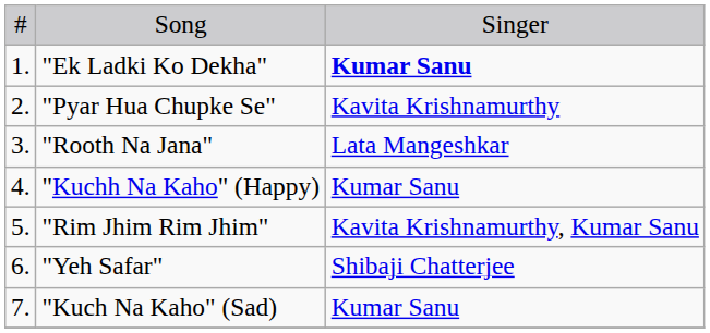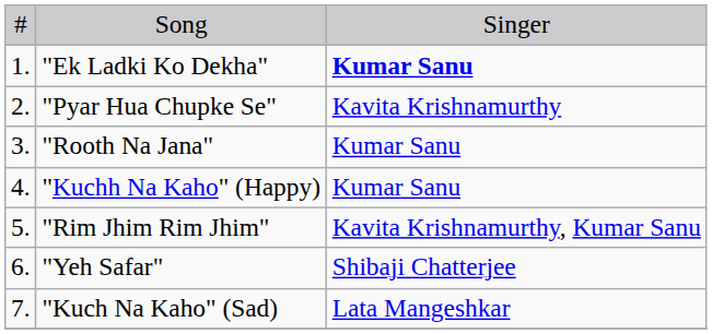"Rooth Na Jana" | column 3: Lata Mangeshkar -> Kumar Sanu
"Kuch Na Kaho" (Sad) | column 3: Kumar Sanu -> Lata Mangeshkar
